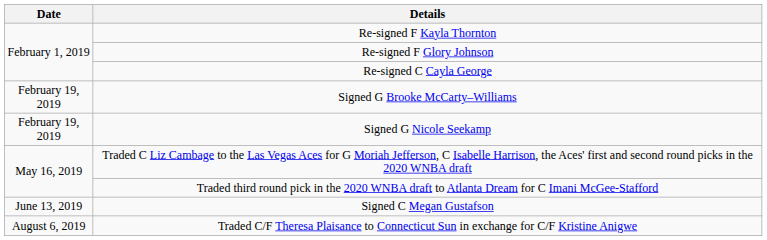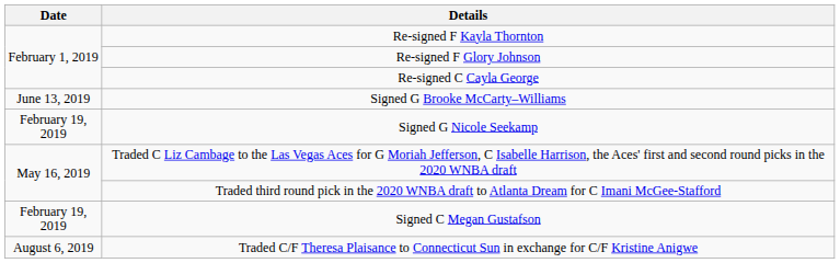Signed G Brooke McCarty–Williams | Date: February 19, 2019 -> June 13, 2019
Signed C Megan Gustafson | Date: June 13, 2019 -> February 19, 2019
